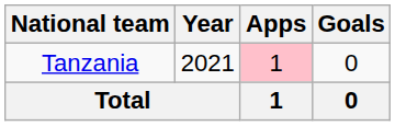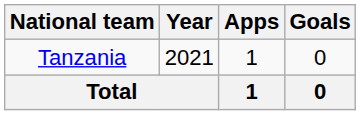Tanzania | Apps: pink background -> no background
